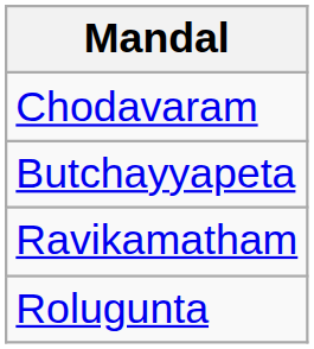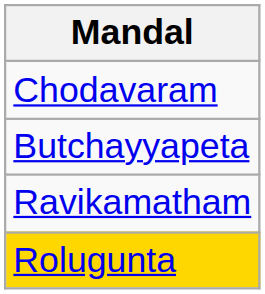row 5 | column 1: no background -> gold background
